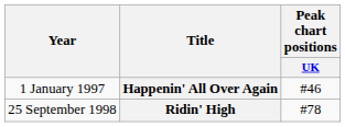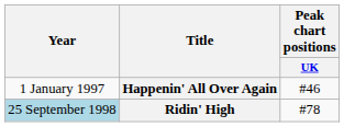Ridin' High | Year: no background -> lightblue background
